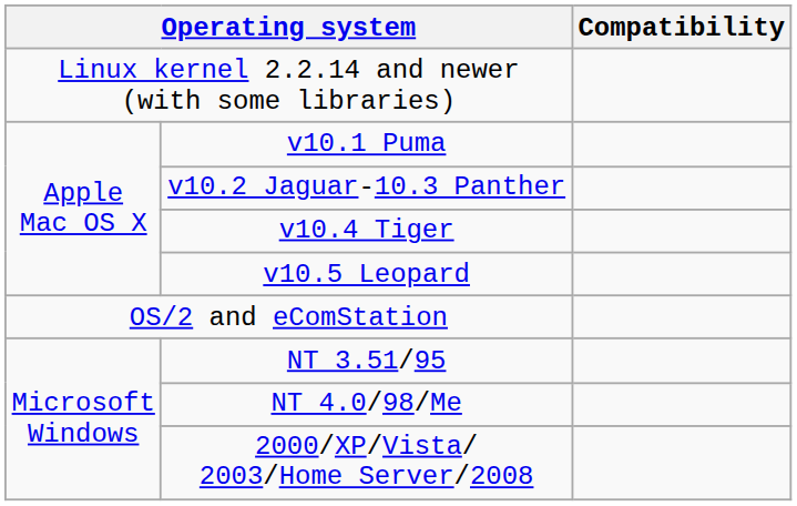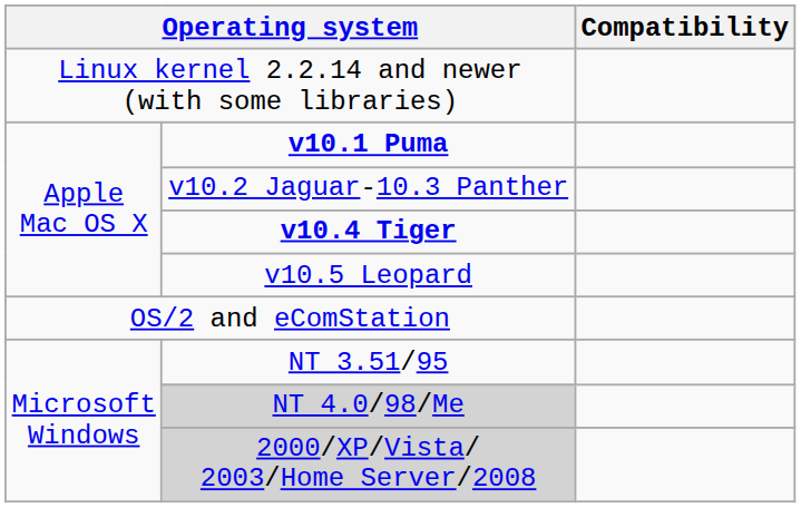v10.1 Puma | column 2: normal -> bold
v10.4 Tiger | column 2: normal -> bold
NT 4.0/98/Me | column 2: no background -> lightgrey background
2000/XP/Vista/ 2003/Home Server/2008 | column 2: no background -> lightgrey background
